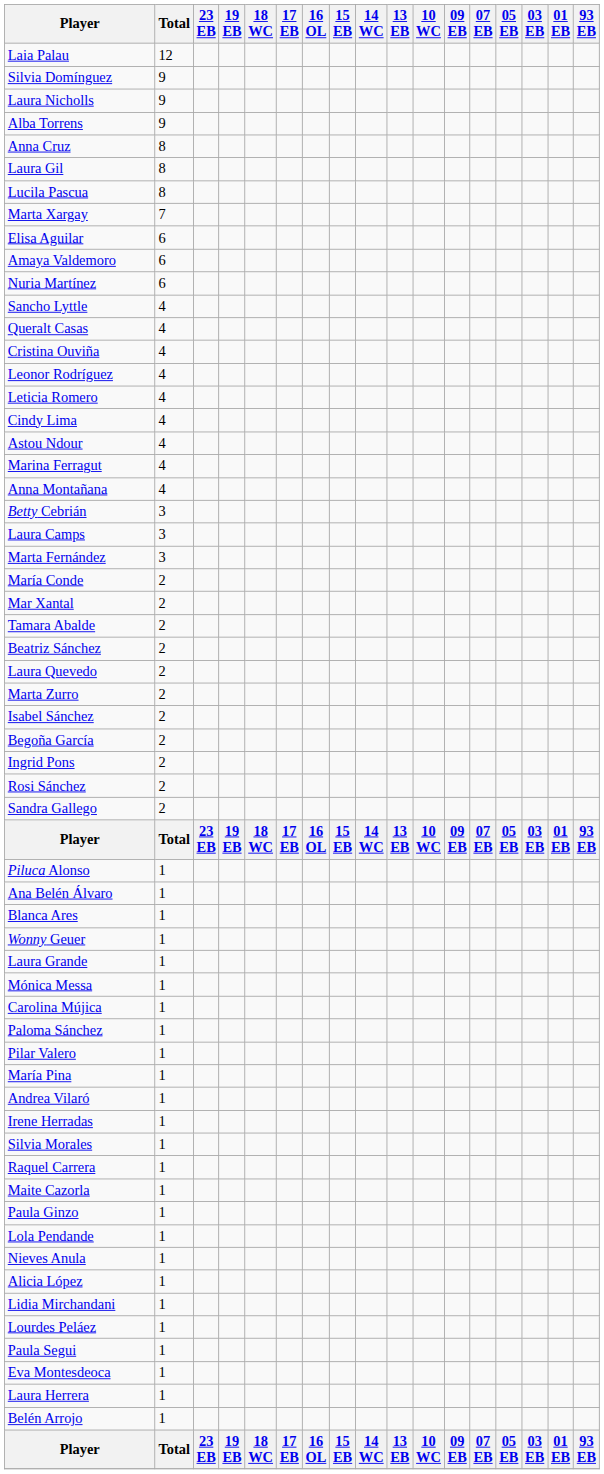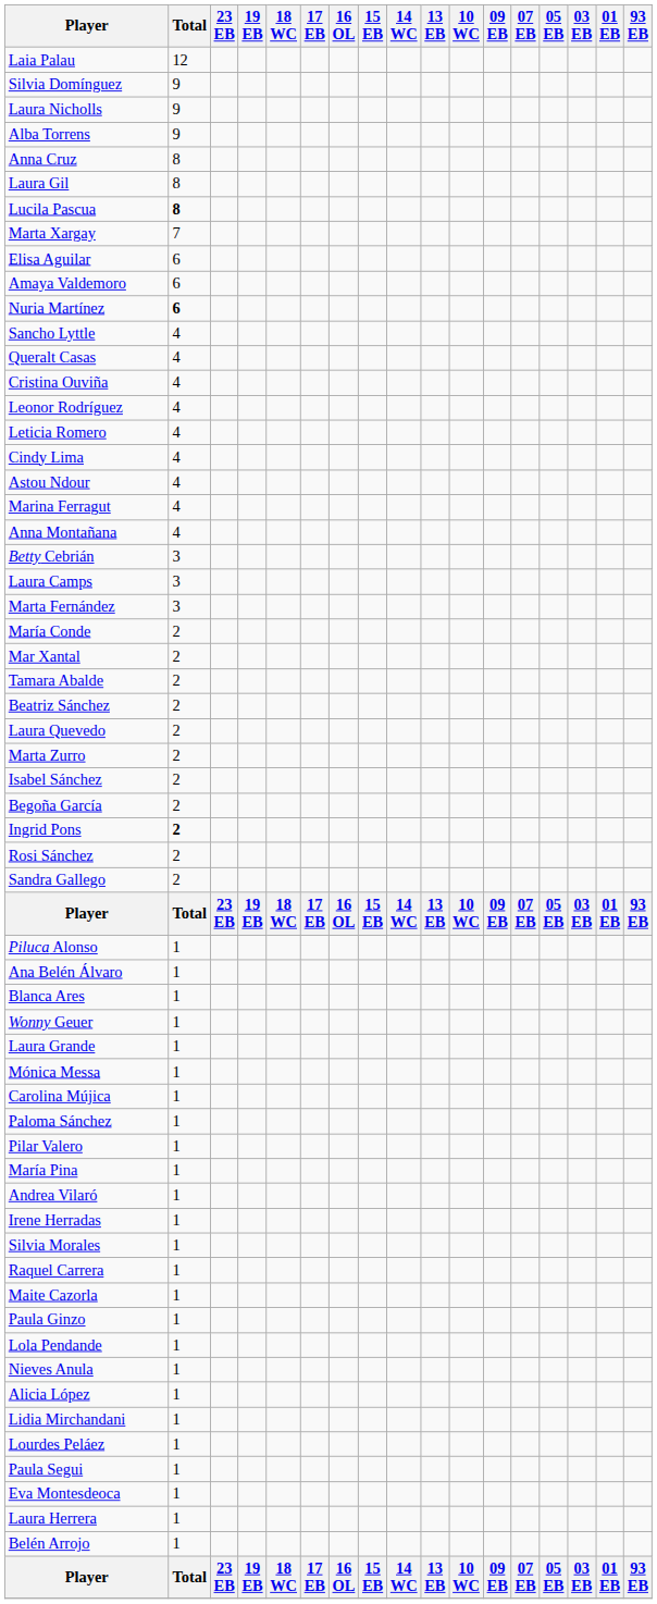Lucila Pascua | Total: normal -> bold
Nuria Martínez | Total: normal -> bold
Ingrid Pons | Total: normal -> bold
